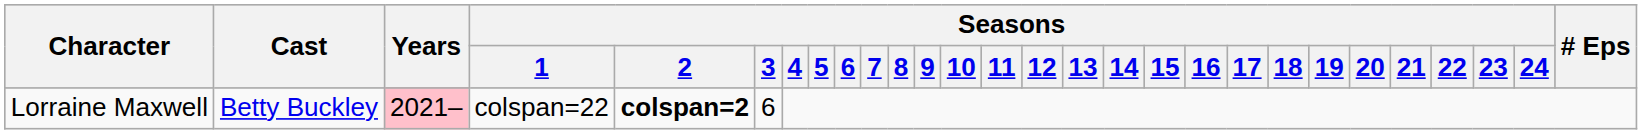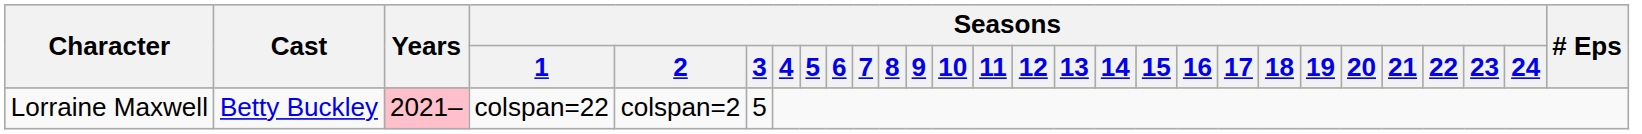Lorraine Maxwell | Seasons / 2: bold -> normal
Lorraine Maxwell | Seasons / 3: 6 -> 5
